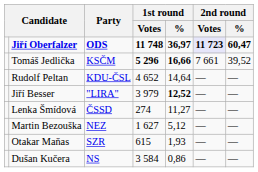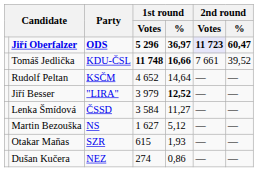Jiří Oberfalzer | 1st round / Votes: 11 748 -> 5 296
Tomáš Jedlička | Party: KSČM -> KDU-ČSL
Tomáš Jedlička | 1st round / Votes: 5 296 -> 11 748
Rudolf Peltan | Party: KDU-ČSL -> KSČM
Lenka Šmídová | 1st round / Votes: 274 -> 3 584
Martin Bezouška | Party: NEZ -> NS
Dušan Kučera | Party: NS -> NEZ
Dušan Kučera | 1st round / Votes: 3 584 -> 274
